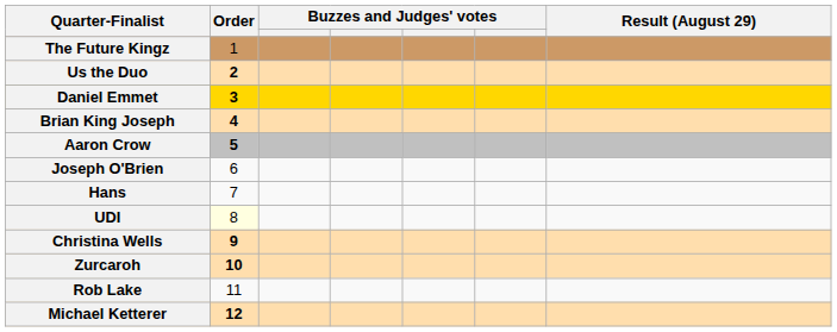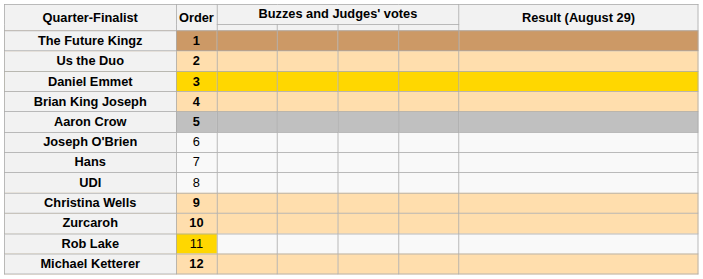The Future Kingz | Order: normal -> bold
UDI | Order: lightyellow background -> no background
Rob Lake | Order: no background -> gold background
